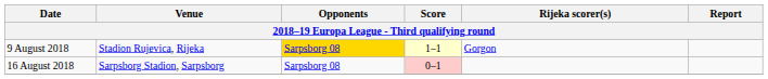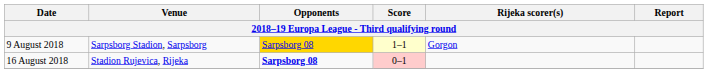9 August 2018 | Venue: Stadion Rujevica, Rijeka -> Sarpsborg Stadion, Sarpsborg
16 August 2018 | Venue: Sarpsborg Stadion, Sarpsborg -> Stadion Rujevica, Rijeka
16 August 2018 | Opponents: normal -> bold
